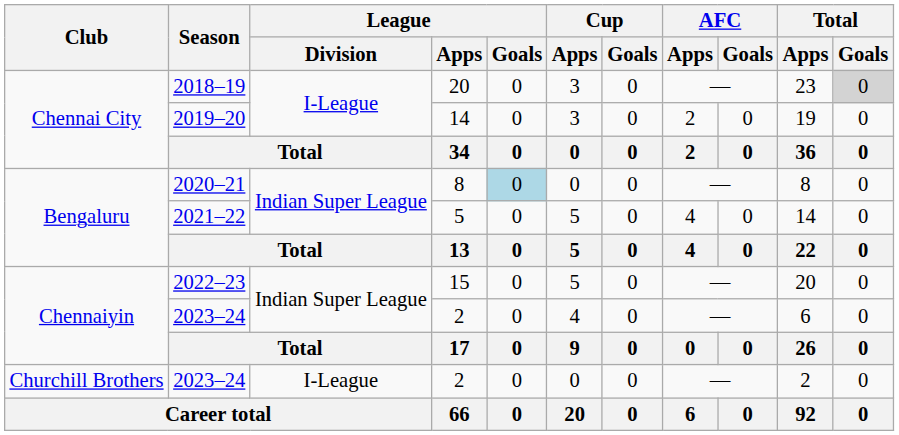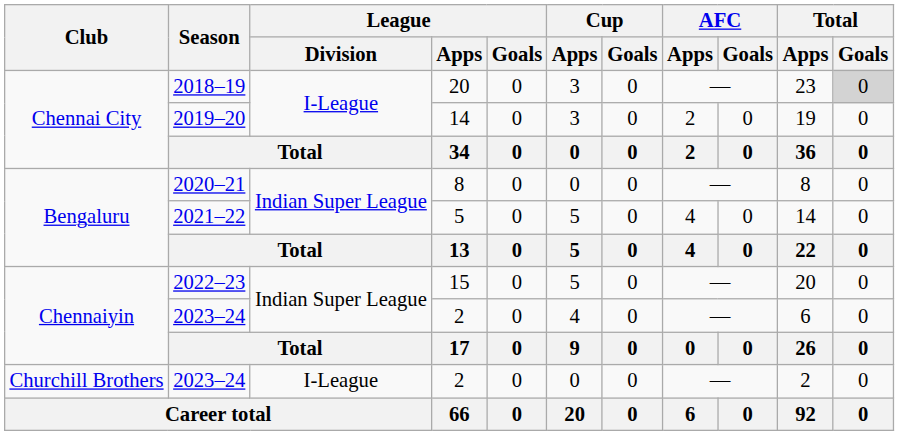2020–21 | League / Goals: lightblue background -> no background
